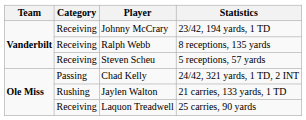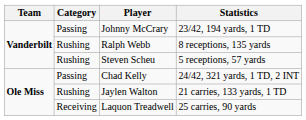Johnny McCrary | Category: Receiving -> Passing
Ralph Webb | Category: Receiving -> Rushing
Steven Scheu | Category: Receiving -> Rushing
